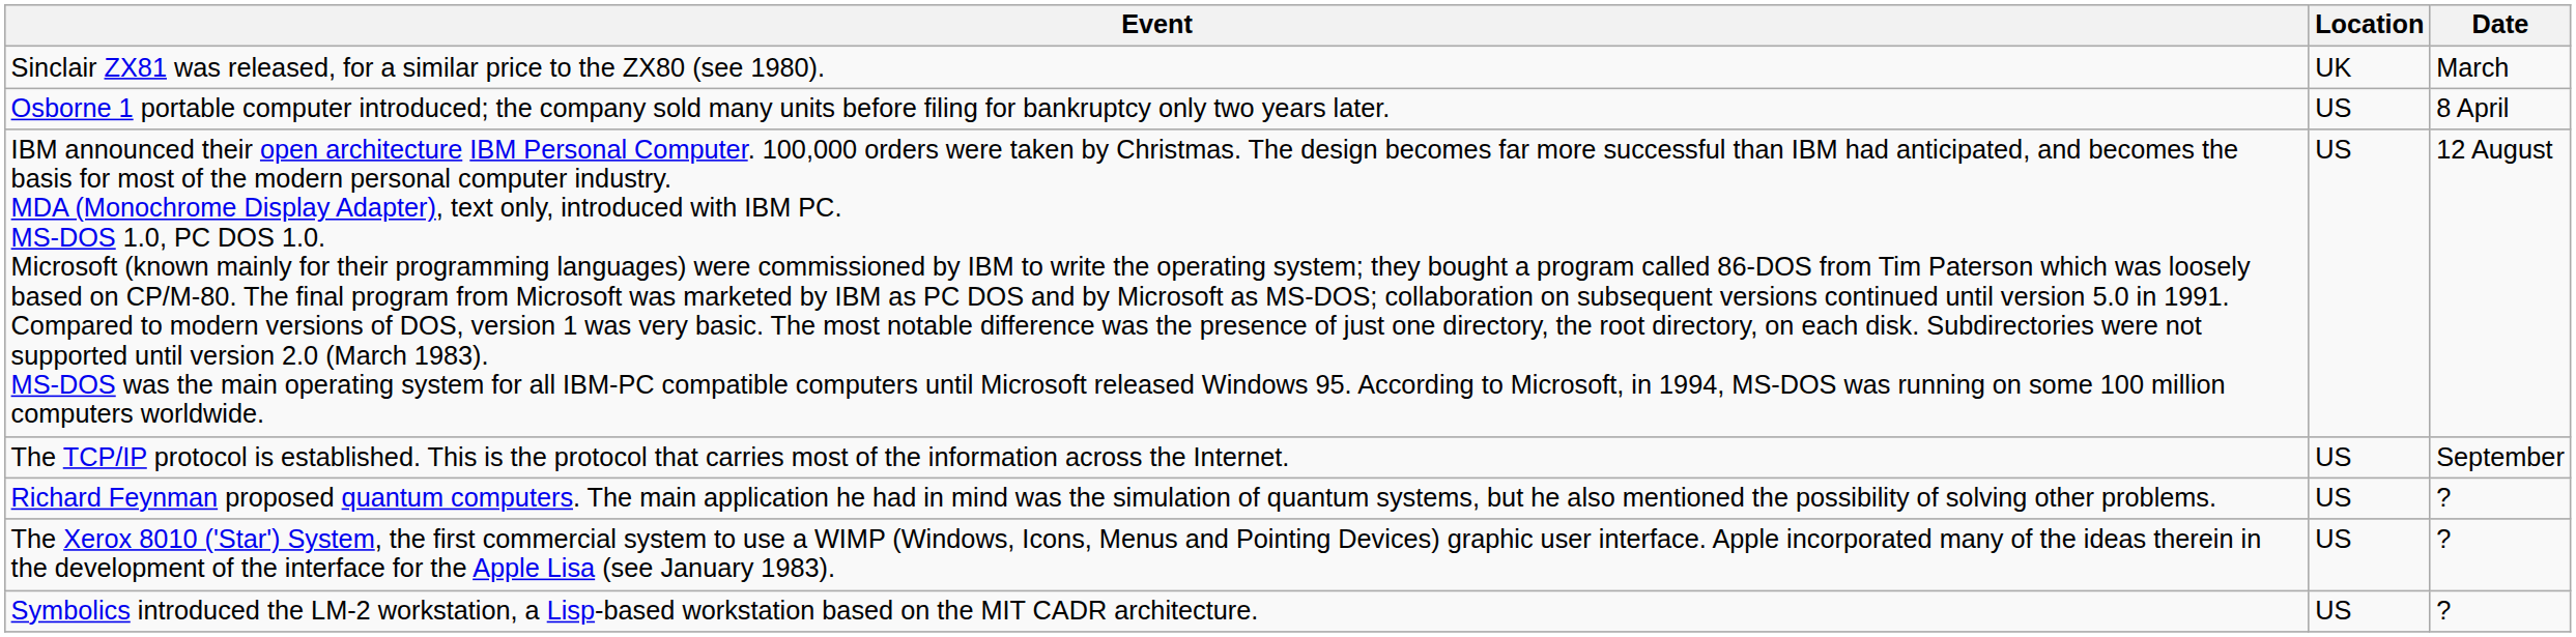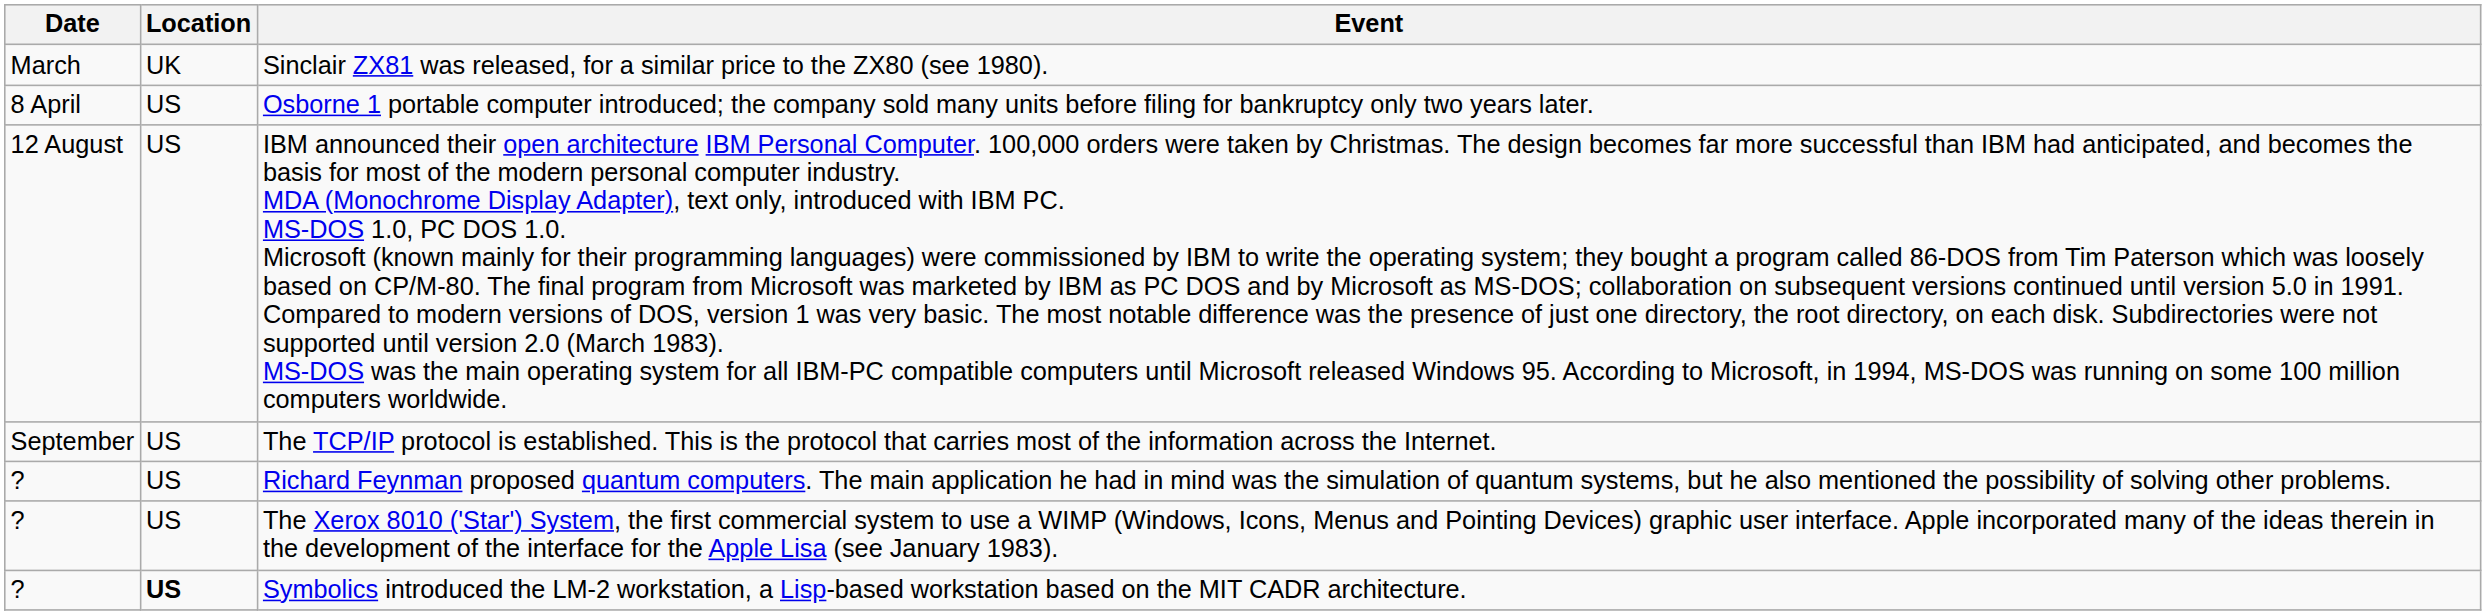columns swapped: Date <-> Event
row 8 | Location: normal -> bold
